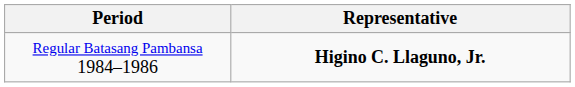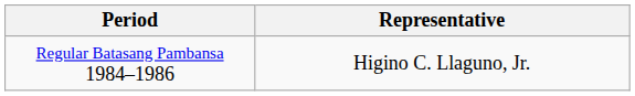Regular Batasang Pambansa 1984–1986 | Representative: bold -> normal
